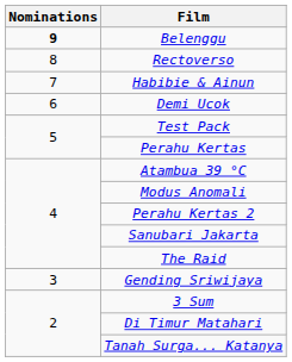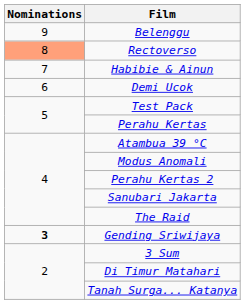Belenggu | Nominations: bold -> normal
Rectoverso | Nominations: no background -> lightsalmon background
Gending Sriwijaya | Nominations: normal -> bold
